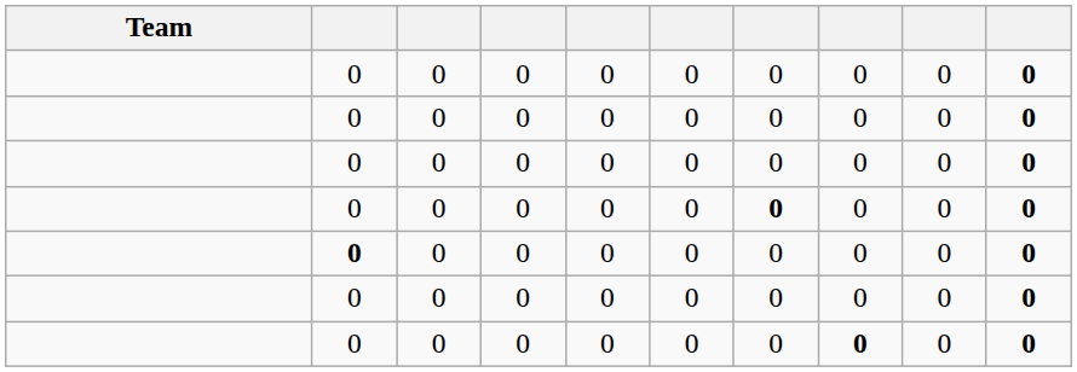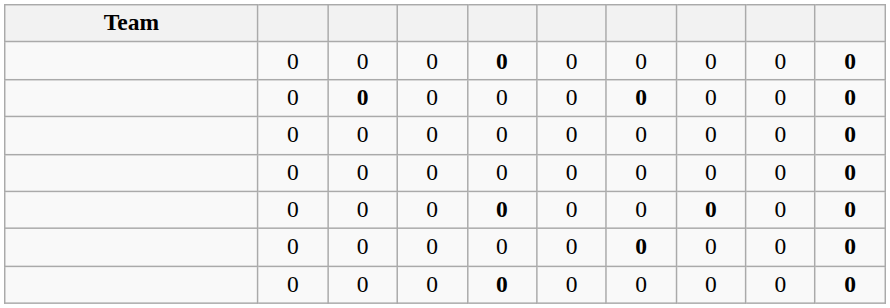row 2 | column 5: normal -> bold
row 3 | column 3: normal -> bold
row 3 | column 7: normal -> bold
row 5 | column 7: bold -> normal
row 6 | column 2: bold -> normal
row 6 | column 5: normal -> bold
row 6 | column 8: normal -> bold
row 7 | column 7: normal -> bold
row 8 | column 5: normal -> bold
row 8 | column 8: bold -> normal
